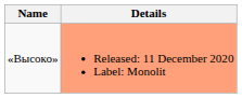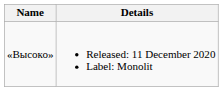«Высоко» | Details: lightsalmon background -> no background
